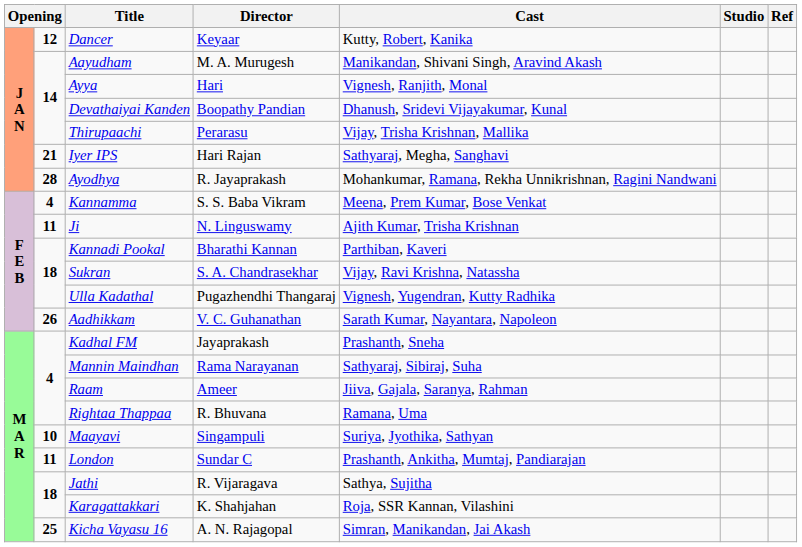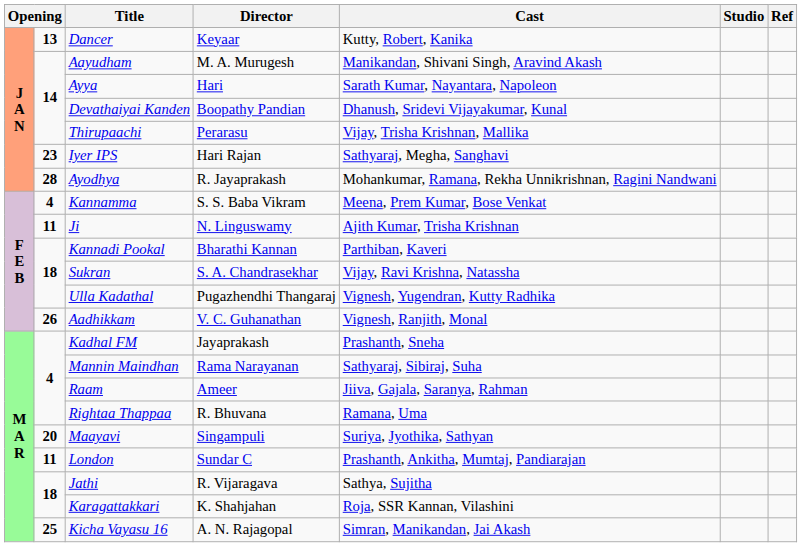Dancer | column 2: 12 -> 13
Ayya | Cast: Vignesh, Ranjith, Monal -> Sarath Kumar, Nayantara, Napoleon
Iyer IPS | column 2: 21 -> 23
Aadhikkam | Cast: Sarath Kumar, Nayantara, Napoleon -> Vignesh, Ranjith, Monal
Maayavi | column 2: 10 -> 20
